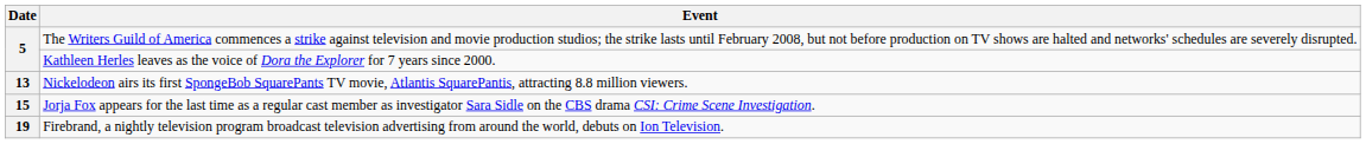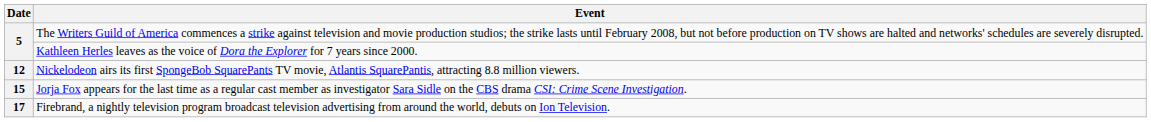row 4 | Date: 13 -> 12
row 6 | Date: 19 -> 17
